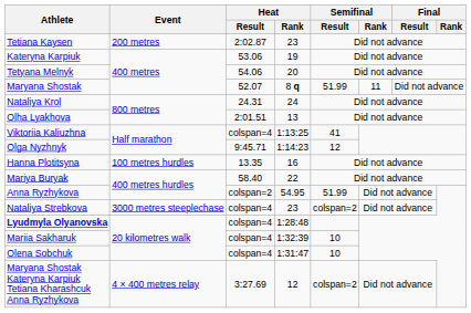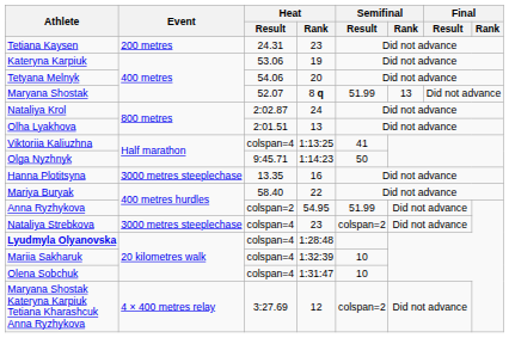Tetiana Kaysen | Heat / Result: 2:02.87 -> 24.31
Maryana Shostak | Semifinal / Rank: 11 -> 13
Nataliya Krol | Heat / Result: 24.31 -> 2:02.87
Olga Nyzhnyk | Semifinal / Result: 12 -> 50
Hanna Plotitsyna | Event: 100 metres hurdles -> 3000 metres steeplechase
